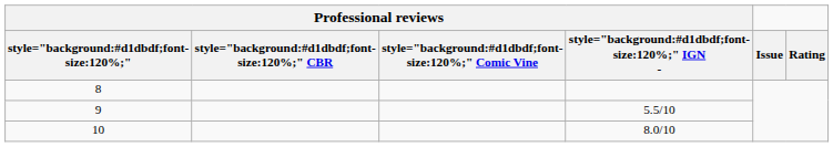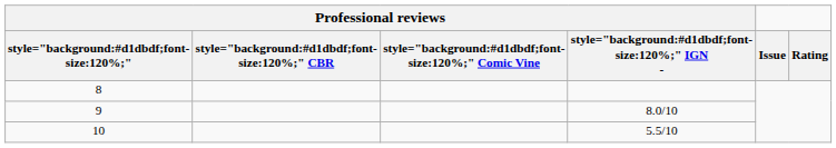9 | column 4: 5.5/10 -> 8.0/10
10 | column 4: 8.0/10 -> 5.5/10
